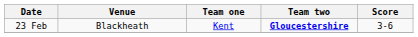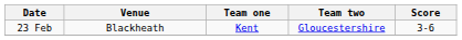23 Feb | Team two: bold -> normal
